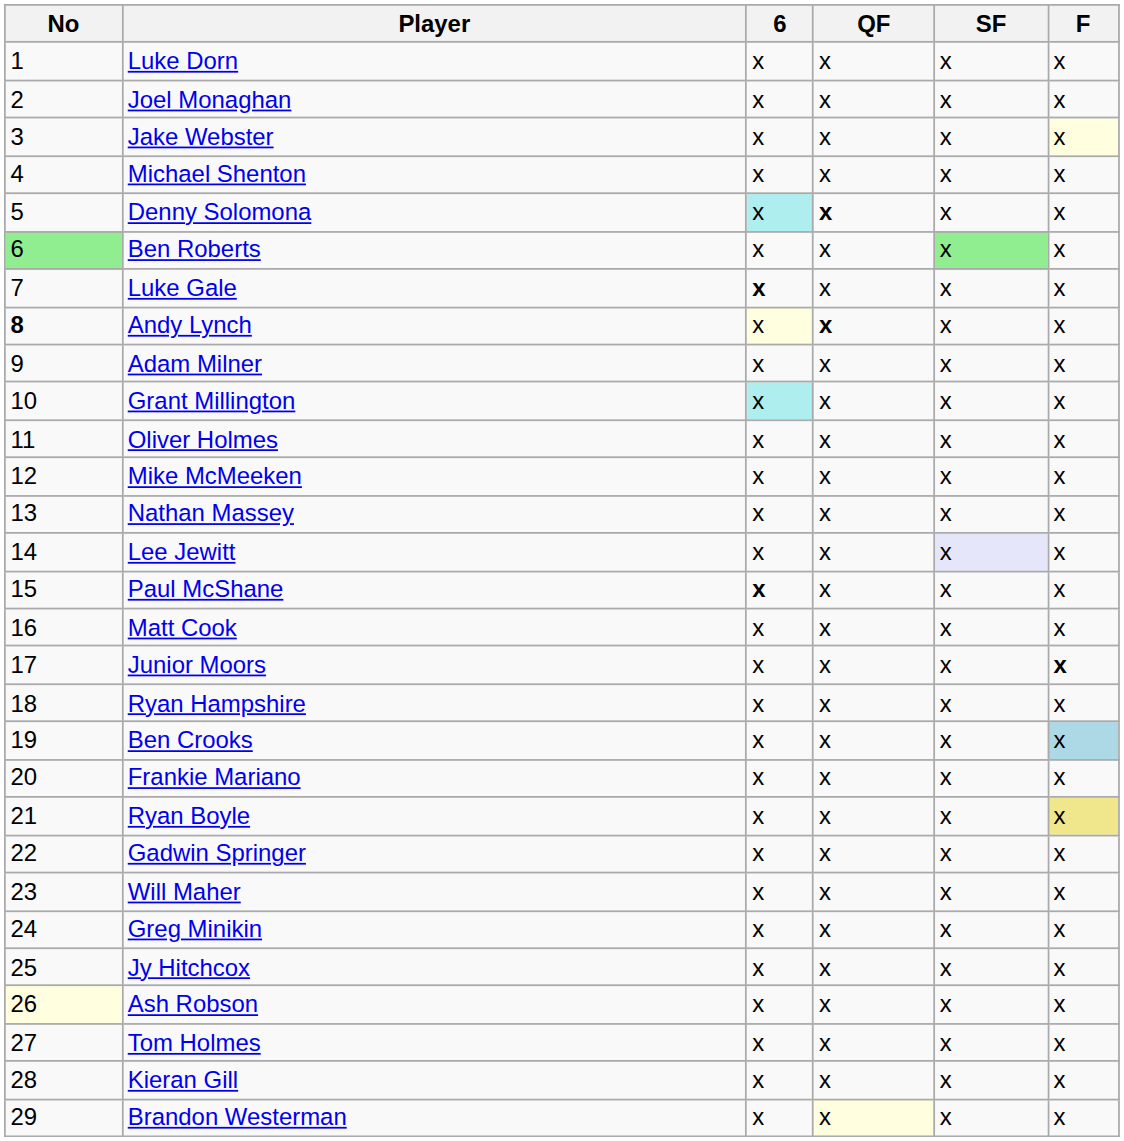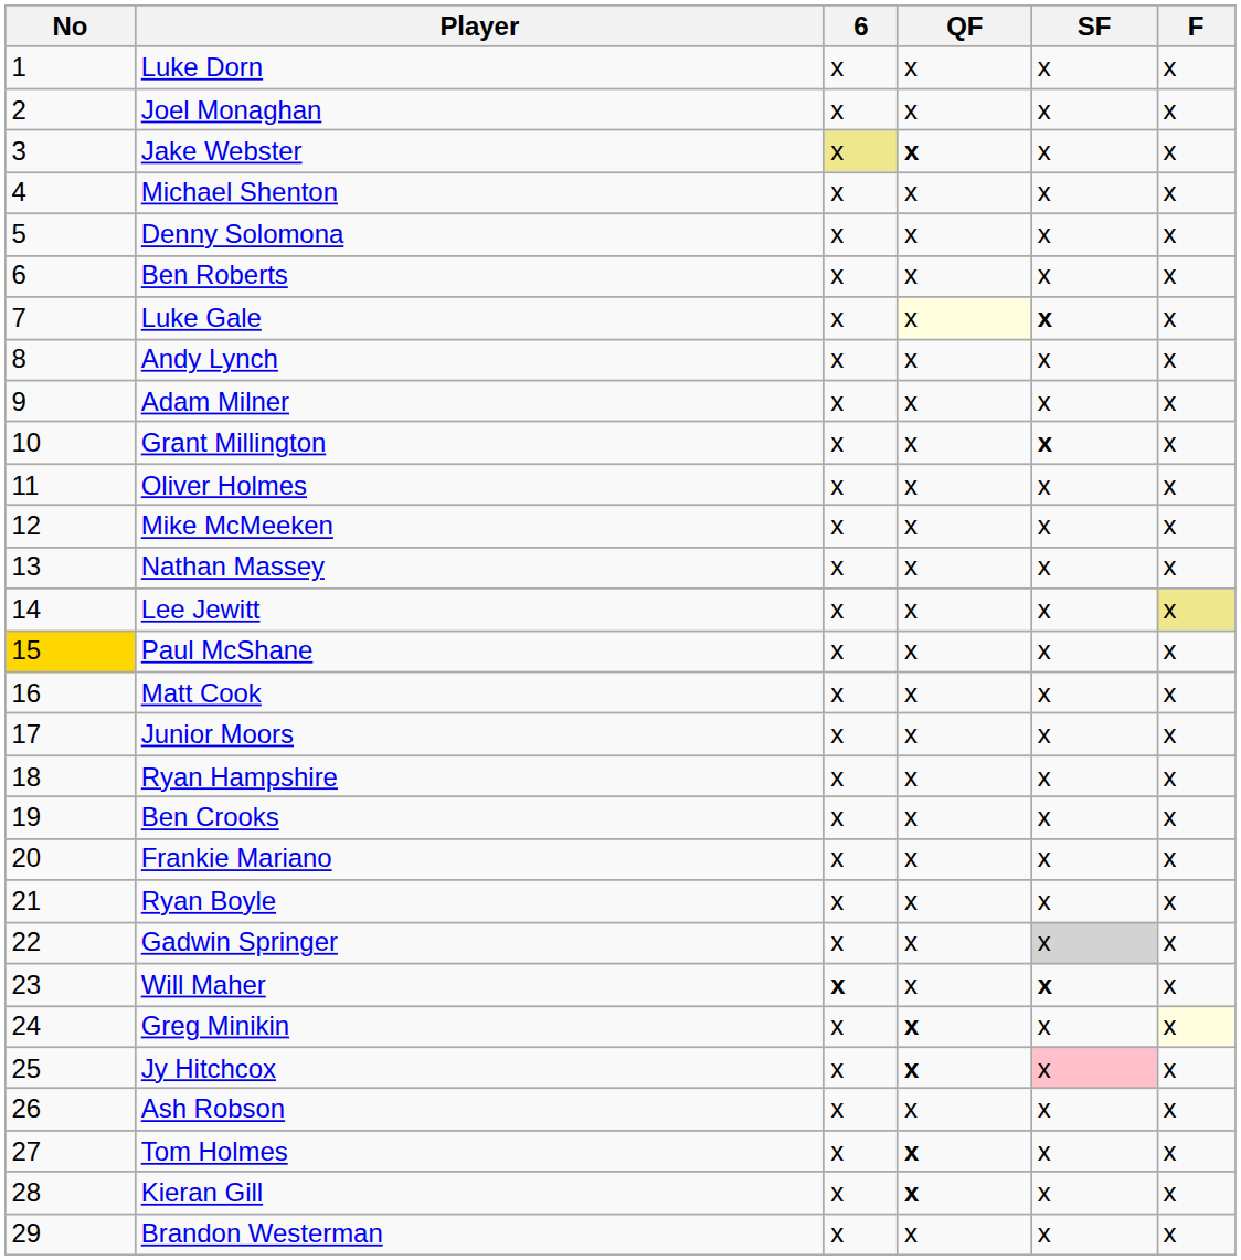Jake Webster | 6: no background -> khaki background
Jake Webster | QF: normal -> bold
Jake Webster | F: lightyellow background -> no background
Denny Solomona | 6: paleturquoise background -> no background
Denny Solomona | QF: bold -> normal
Ben Roberts | No: lightgreen background -> no background
Ben Roberts | SF: lightgreen background -> no background
Luke Gale | 6: bold -> normal
Luke Gale | QF: no background -> lightyellow background
Luke Gale | SF: normal -> bold
Andy Lynch | No: bold -> normal
Andy Lynch | 6: lightyellow background -> no background
Andy Lynch | QF: bold -> normal
Grant Millington | 6: paleturquoise background -> no background
Grant Millington | SF: normal -> bold
Lee Jewitt | SF: lavender background -> no background
Lee Jewitt | F: no background -> khaki background
Paul McShane | No: no background -> gold background
Paul McShane | 6: bold -> normal
Junior Moors | F: bold -> normal
Ben Crooks | F: lightblue background -> no background
Ryan Boyle | F: khaki background -> no background
Gadwin Springer | SF: no background -> lightgrey background
Will Maher | 6: normal -> bold
Will Maher | SF: normal -> bold
Greg Minikin | QF: normal -> bold
Greg Minikin | F: no background -> lightyellow background
Jy Hitchcox | QF: normal -> bold
Jy Hitchcox | SF: no background -> pink background
Ash Robson | No: lightyellow background -> no background
Tom Holmes | QF: normal -> bold
Kieran Gill | QF: normal -> bold
Brandon Westerman | QF: lightyellow background -> no background
